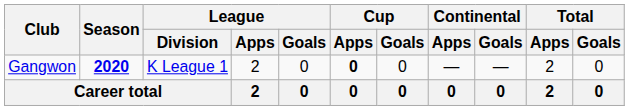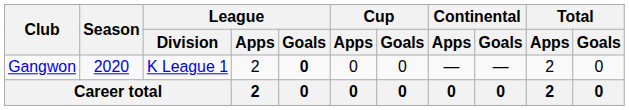Gangwon | Season: bold -> normal
Gangwon | League / Goals: normal -> bold
Gangwon | Cup / Apps: bold -> normal
